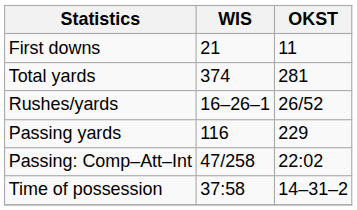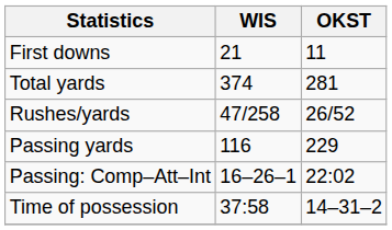Rushes/yards | WIS: 16–26–1 -> 47/258
Passing: Comp–Att–Int | WIS: 47/258 -> 16–26–1
